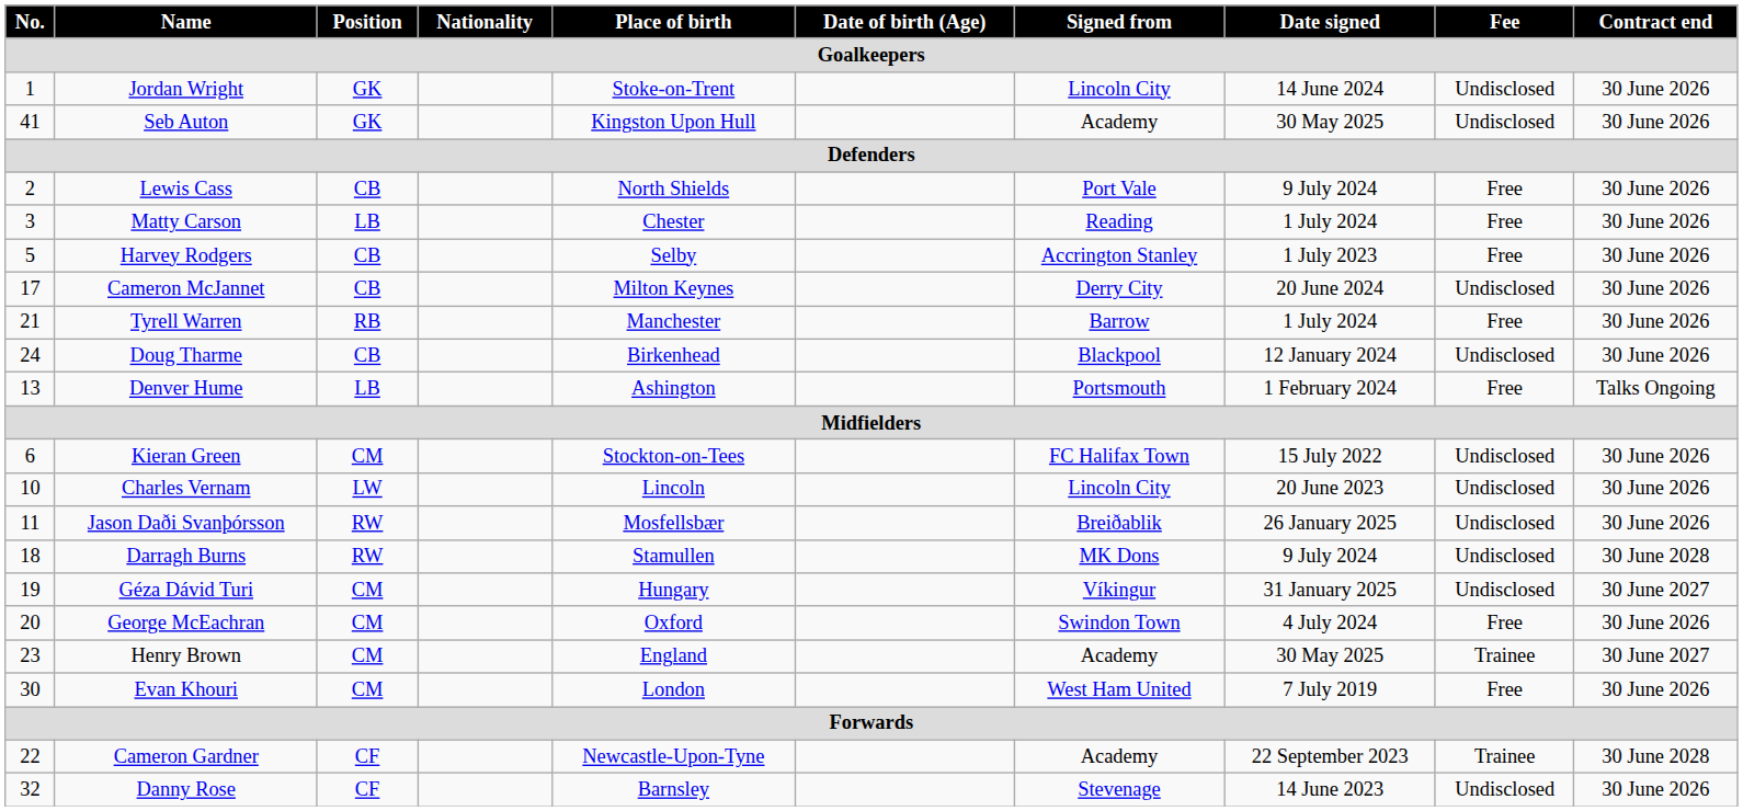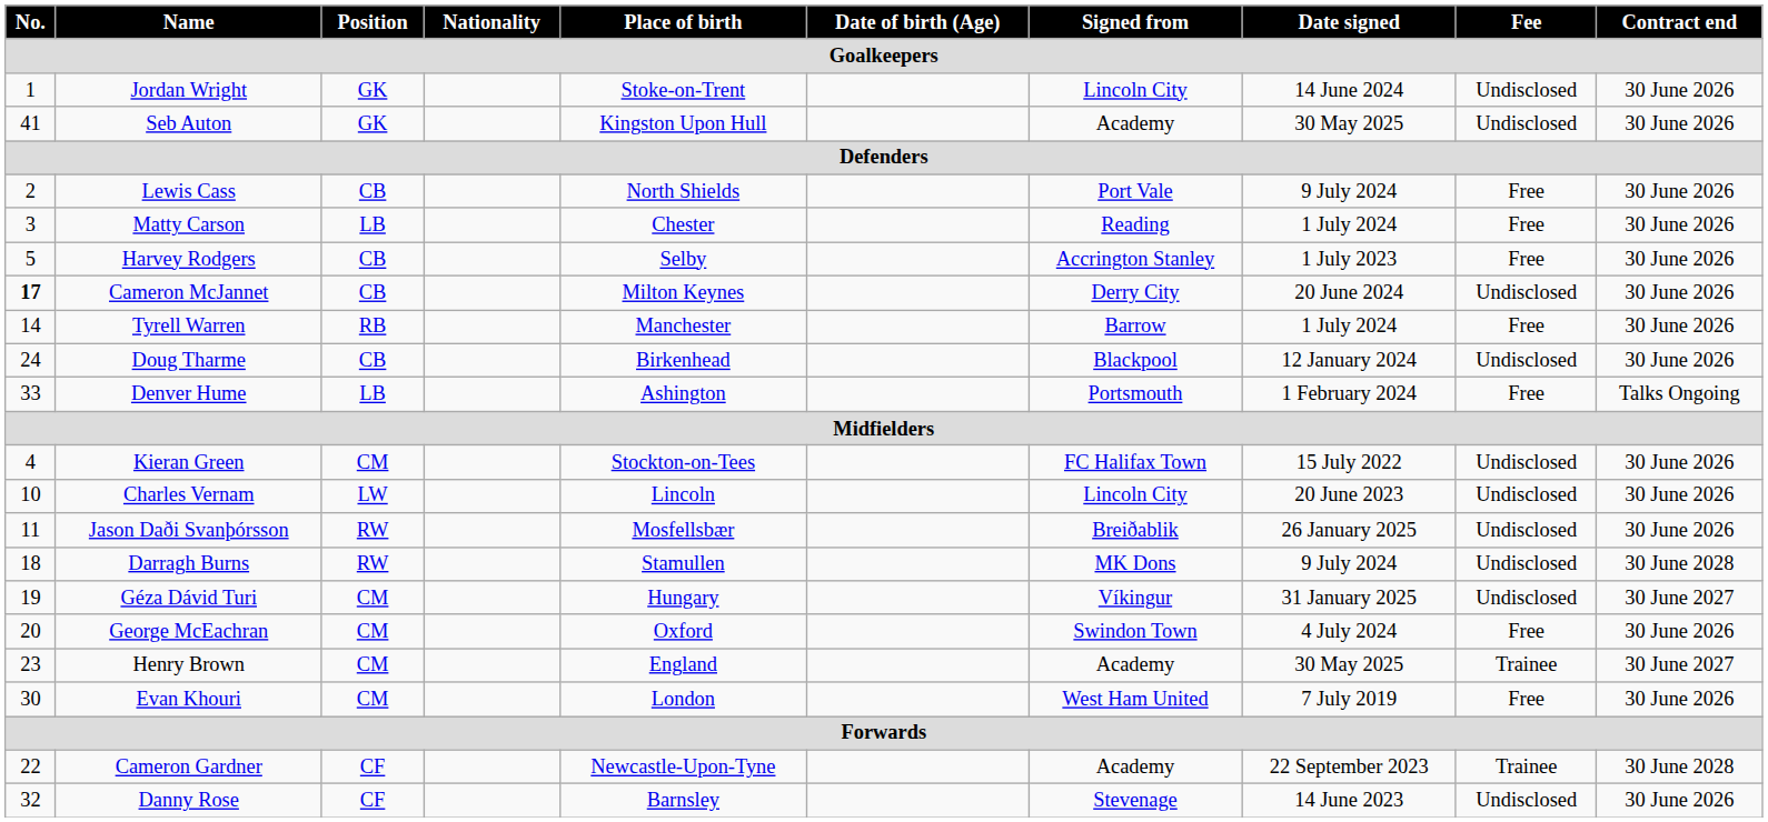Cameron McJannet | No.: normal -> bold
Tyrell Warren | No.: 21 -> 14
Denver Hume | No.: 13 -> 33
Kieran Green | No.: 6 -> 4
